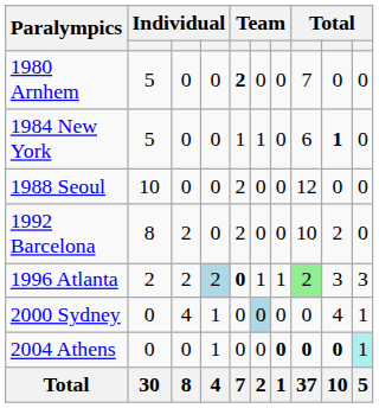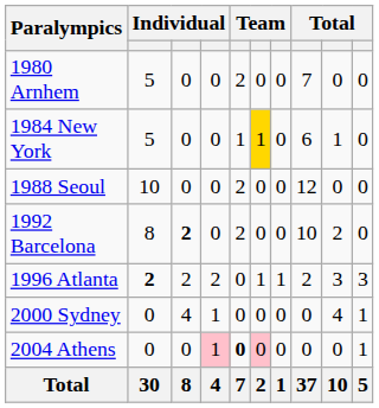1980 Arnhem | column 5: bold -> normal
1984 New York | column 6: no background -> gold background
1984 New York | column 9: bold -> normal
1992 Barcelona | column 3: normal -> bold
1996 Atlanta | column 2: normal -> bold
1996 Atlanta | column 4: lightblue background -> no background
1996 Atlanta | column 5: bold -> normal
1996 Atlanta | column 8: lightgreen background -> no background
2000 Sydney | column 6: lightblue background -> no background
2004 Athens | column 4: no background -> pink background
2004 Athens | column 5: normal -> bold
2004 Athens | column 6: no background -> pink background
2004 Athens | column 7: bold -> normal
2004 Athens | column 8: bold -> normal
2004 Athens | column 9: bold -> normal
2004 Athens | column 10: paleturquoise background -> no background
